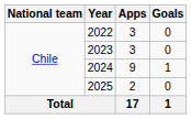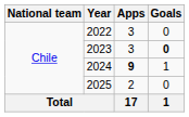2023 | Goals: normal -> bold
2024 | Apps: normal -> bold
